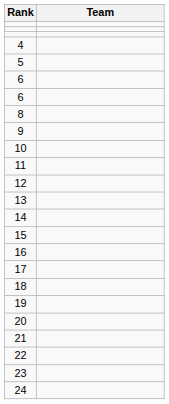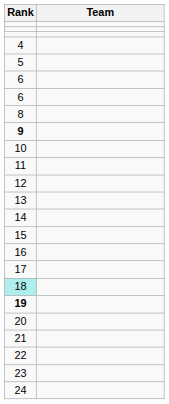row 10 | Rank: normal -> bold
row 19 | Rank: no background -> paleturquoise background
row 20 | Rank: normal -> bold
